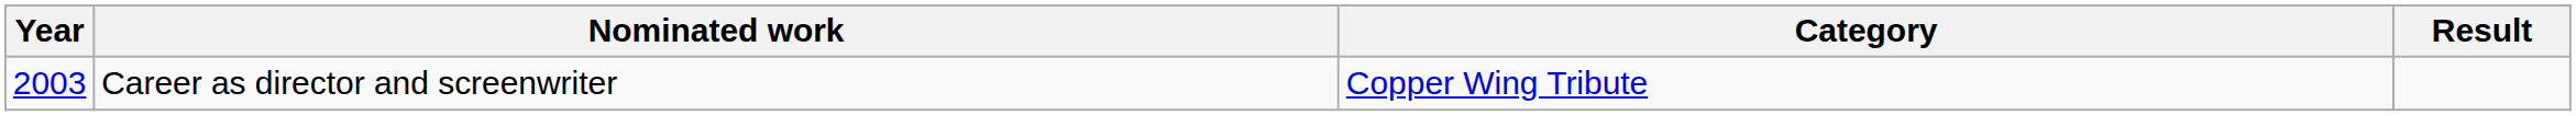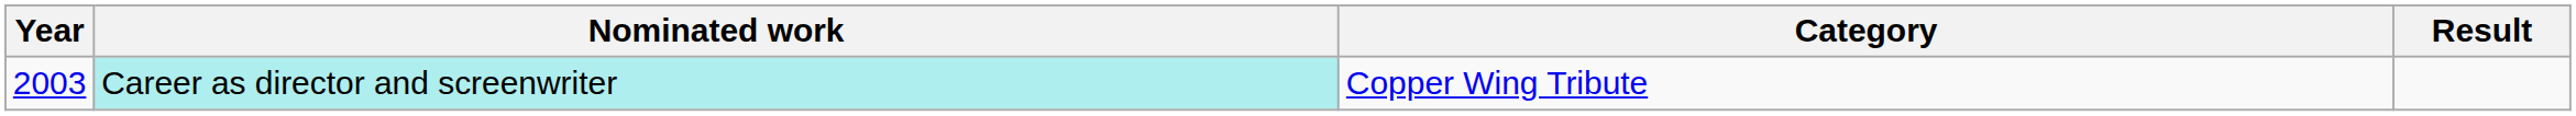row 2 | Nominated work: no background -> paleturquoise background
